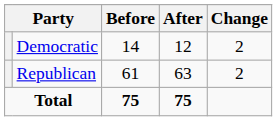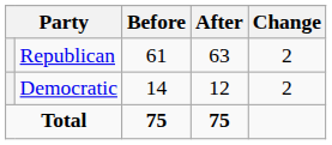rows swapped: Republican <-> Democratic
